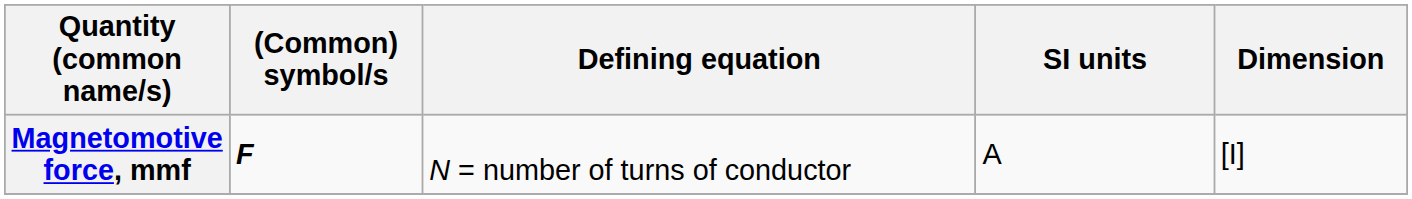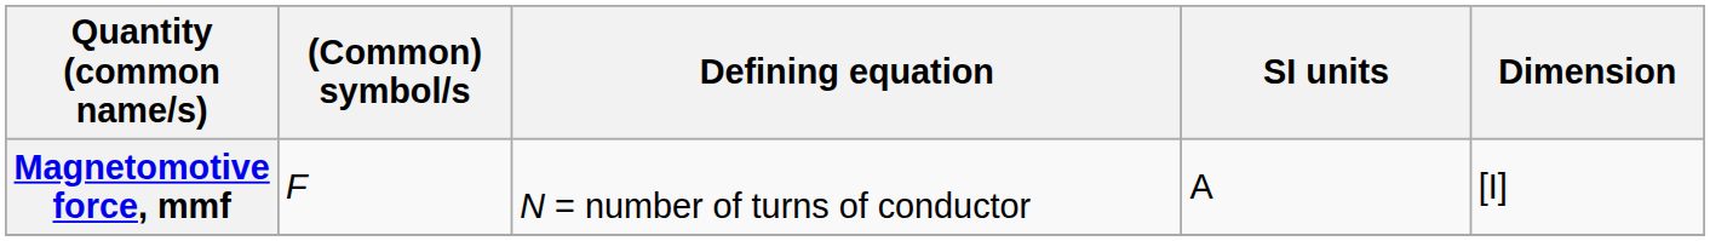Magnetomotive force, mmf | (Common) symbol/s: bold -> normal
